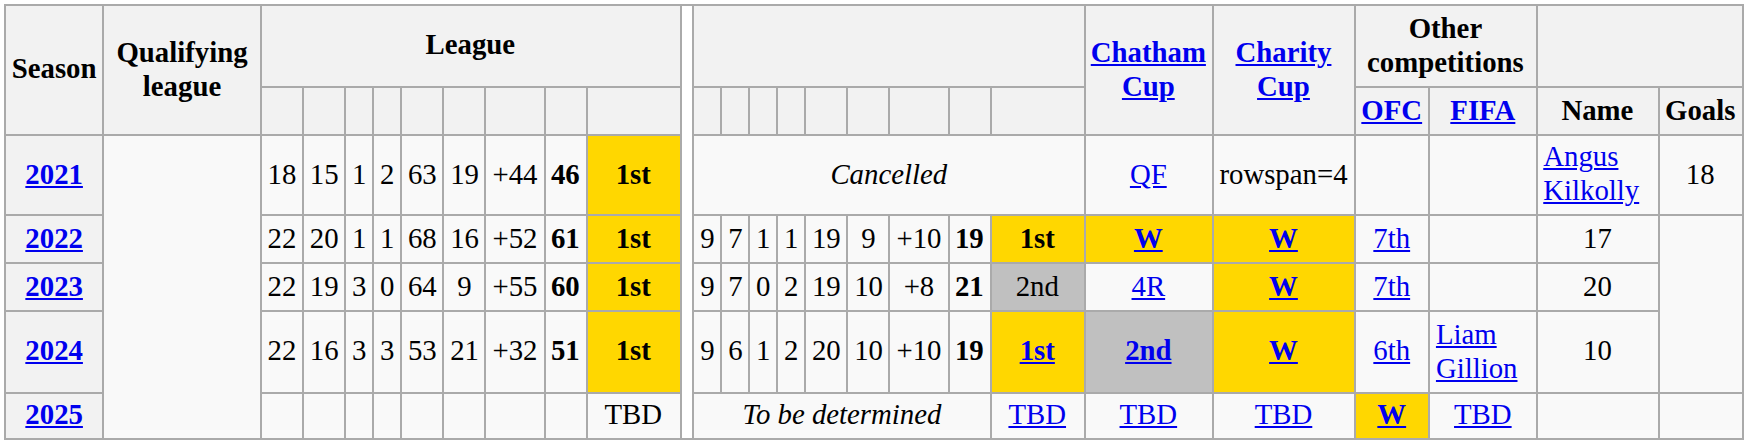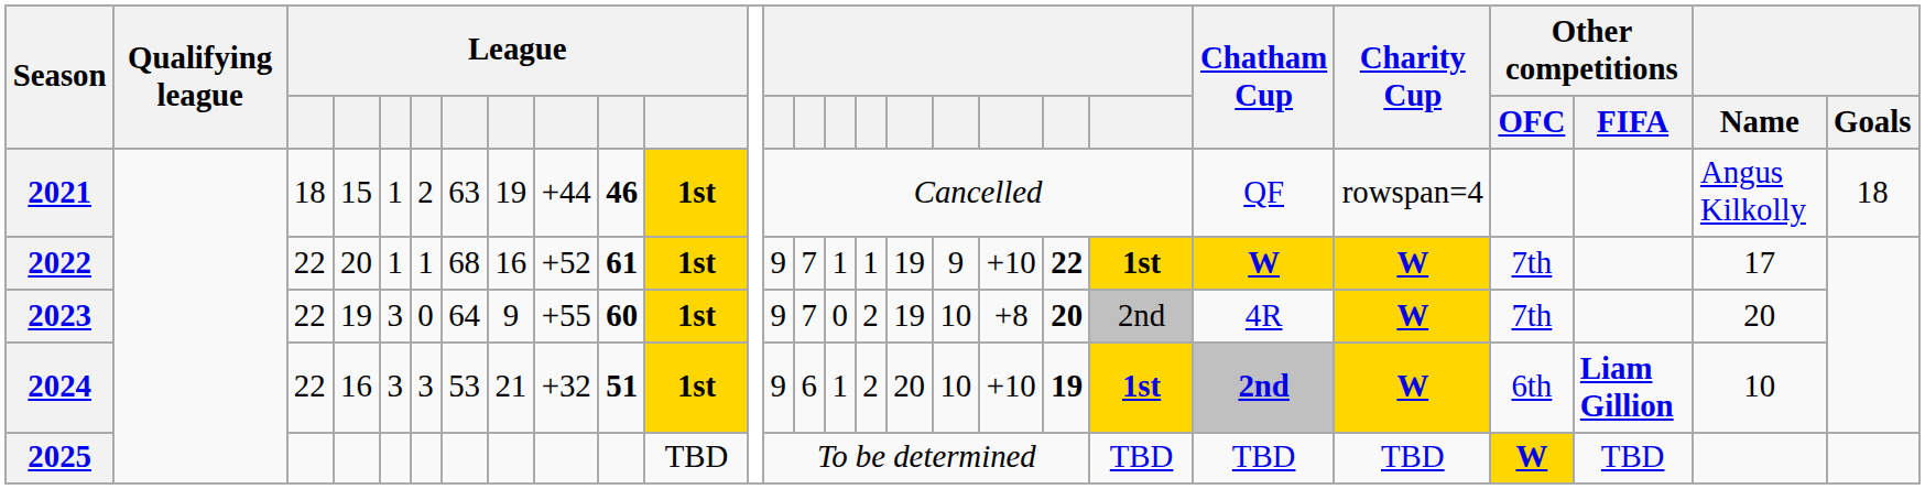2022 | column 20: 19 -> 22
2023 | column 20: 21 -> 20
2024 | Other competitions / FIFA: normal -> bold
